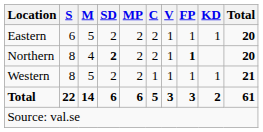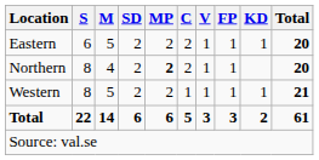Northern | SD: bold -> normal
Northern | MP: normal -> bold
Northern | FP: bold -> normal
